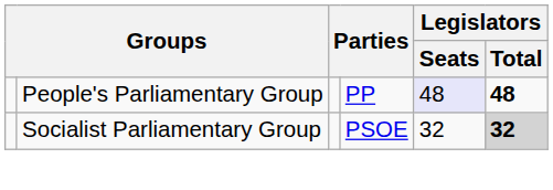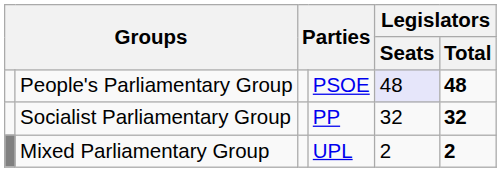People's Parliamentary Group | column 4: PP -> PSOE
Socialist Parliamentary Group | column 4: PSOE -> PP
Socialist Parliamentary Group | Legislators / Total: lightgrey background -> no background
+ row: Mixed Parliamentary Group | UPL | 2 | 2
